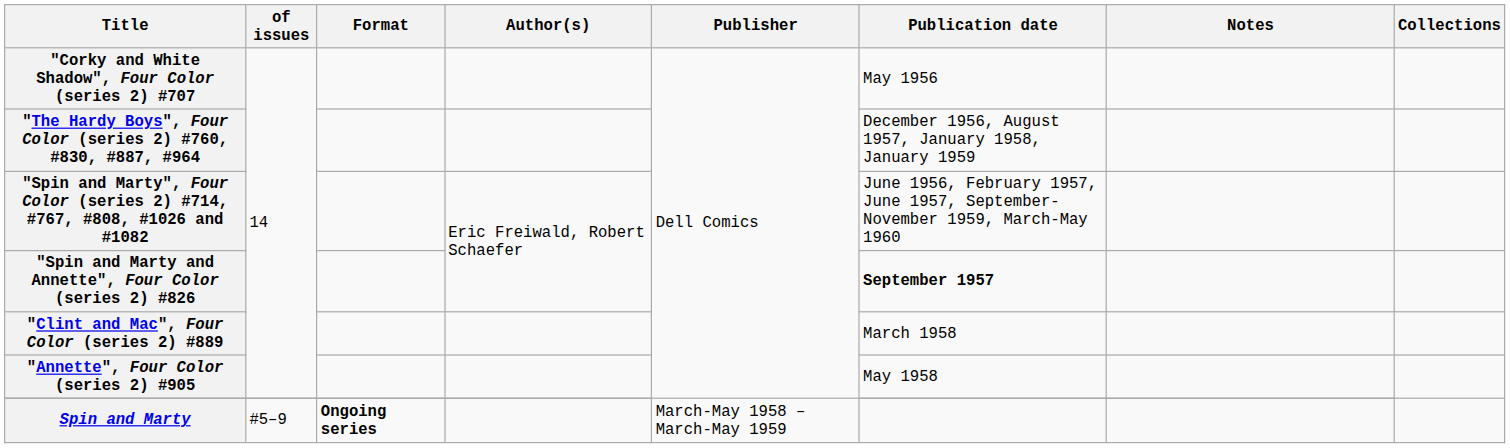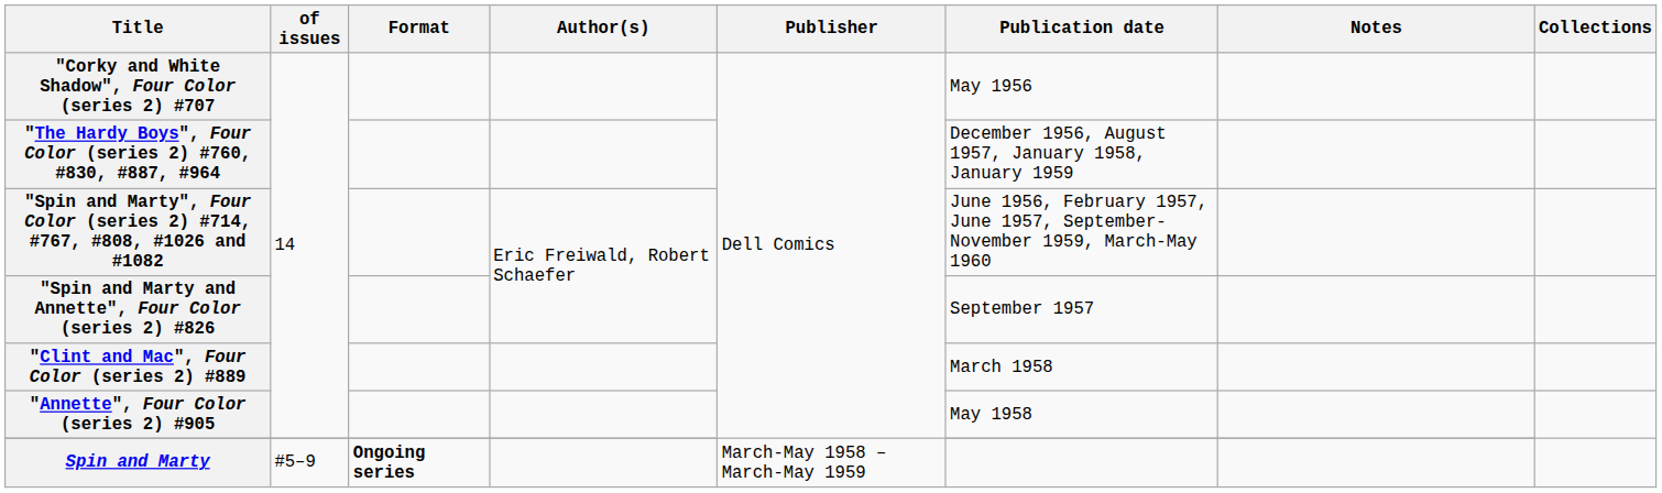"Spin and Marty and Annette", Four Color (series 2) #826 | Publication date: bold -> normal
